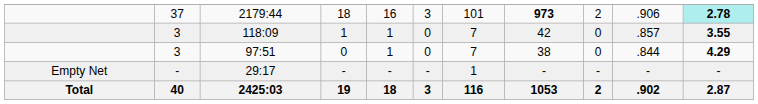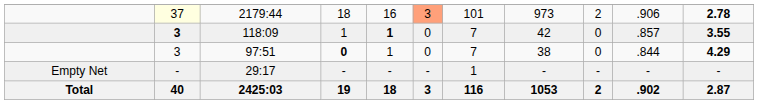2179:44 | column 2: no background -> lightyellow background
2179:44 | column 6: no background -> lightsalmon background
2179:44 | column 8: bold -> normal
2179:44 | column 11: paleturquoise background -> no background
118:09 | column 2: normal -> bold
118:09 | column 5: normal -> bold
97:51 | column 4: normal -> bold
